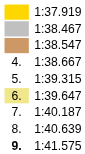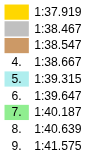1:39.315 | column 1: no background -> paleturquoise background
1:39.647 | column 1: khaki background -> no background
1:40.187 | column 1: no background -> lightgreen background
1:41.575 | column 1: bold -> normal
